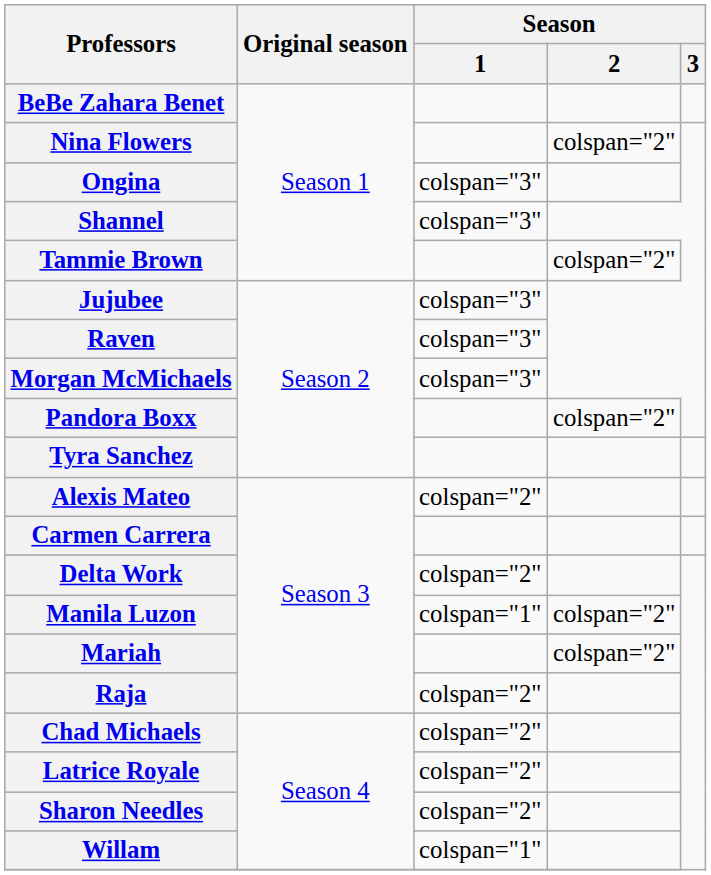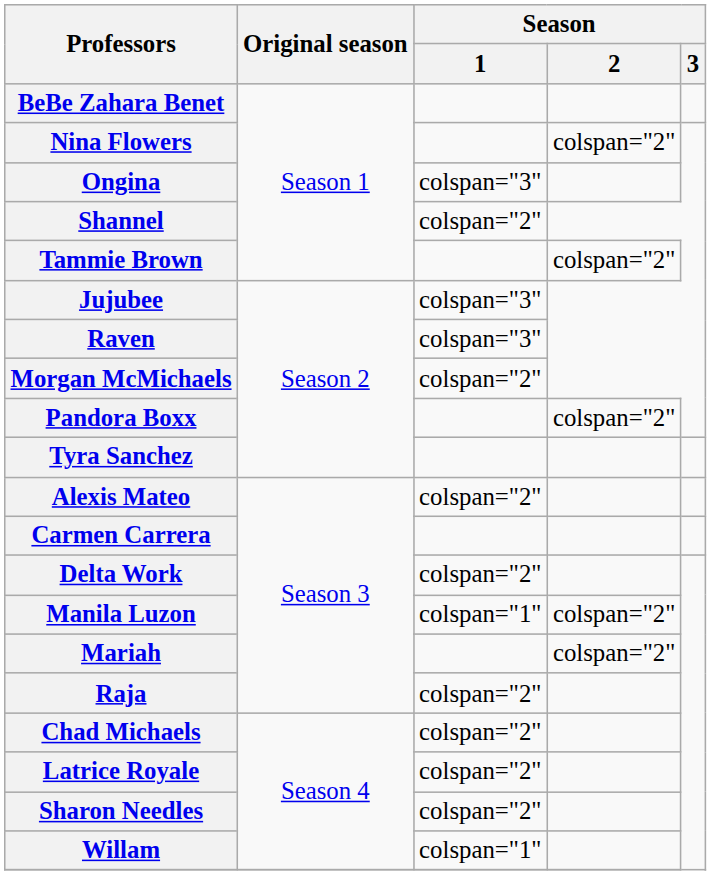Shannel | Season / 1: colspan="3" -> colspan="2"
Morgan McMichaels | Season / 1: colspan="3" -> colspan="2"
